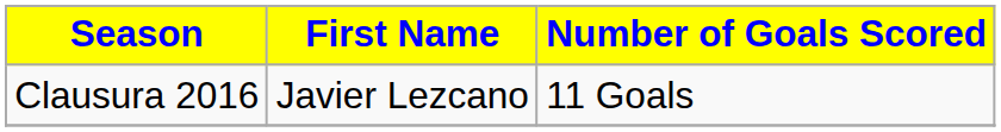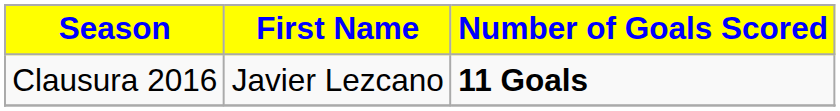Clausura 2016 | Number of Goals Scored: normal -> bold
